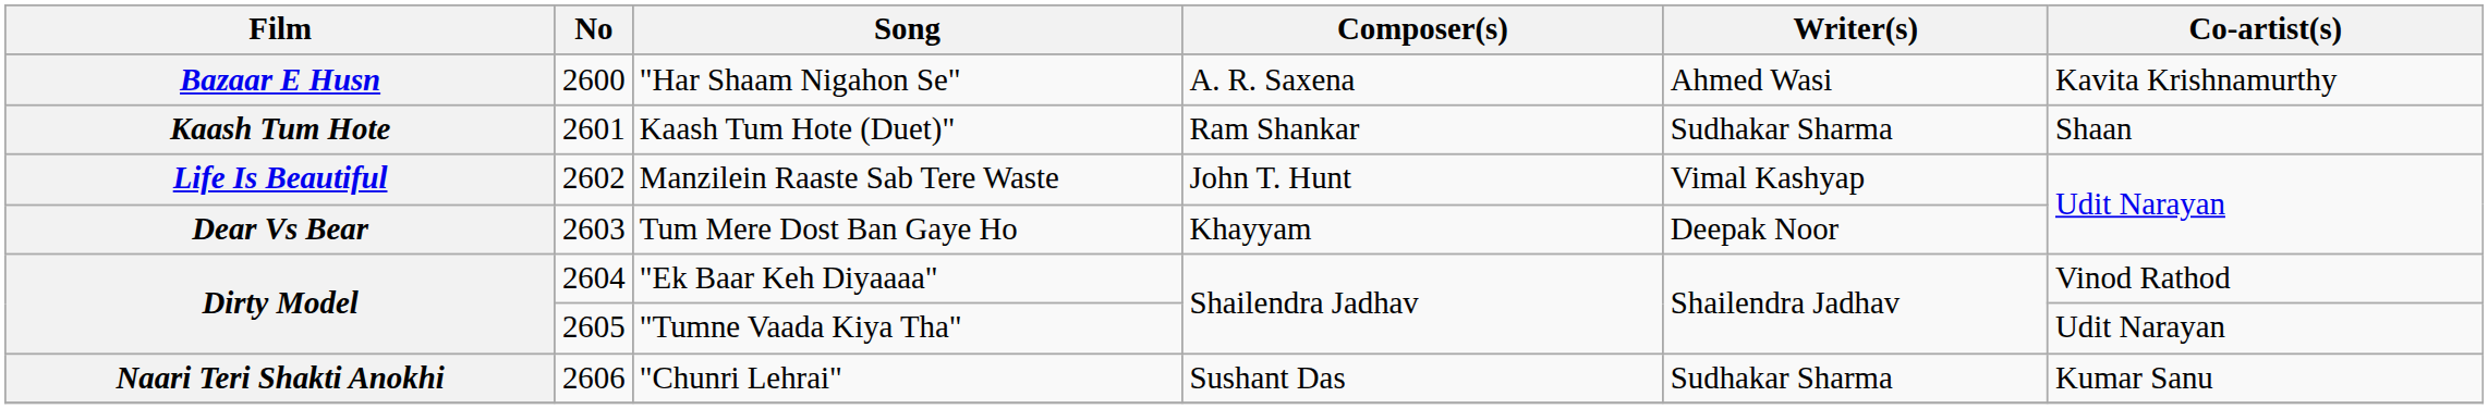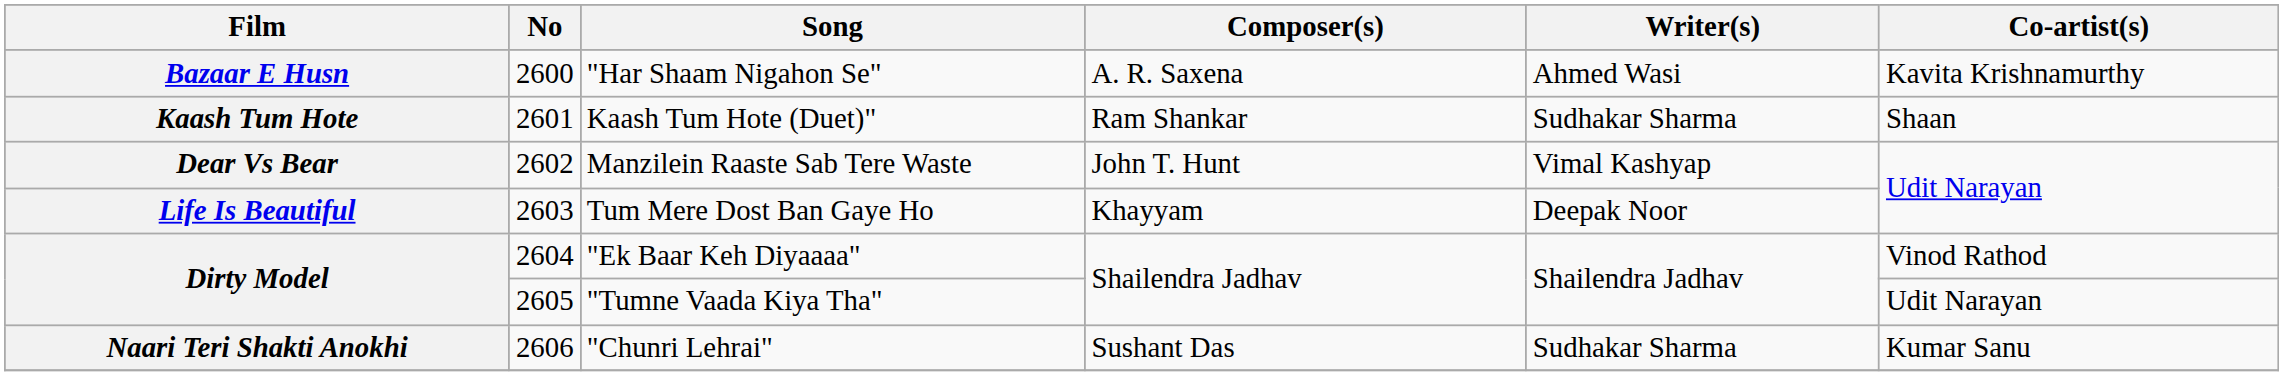Manzilein Raaste Sab Tere Waste | Film: Life Is Beautiful -> Dear Vs Bear
Tum Mere Dost Ban Gaye Ho | Film: Dear Vs Bear -> Life Is Beautiful
